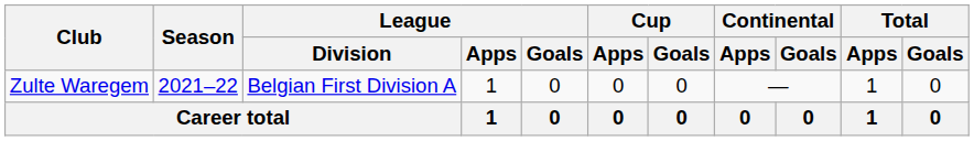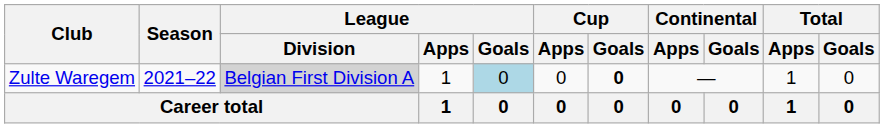Zulte Waregem | League / Division: no background -> lightgrey background
Zulte Waregem | League / Goals: no background -> lightblue background
Zulte Waregem | Cup / Goals: normal -> bold
